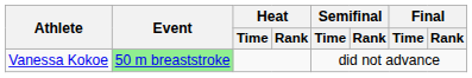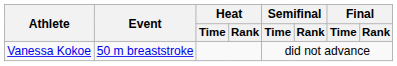Vanessa Kokoe | Event: lightgreen background -> no background
